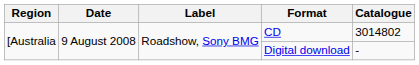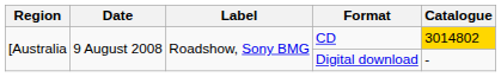CD | Catalogue: no background -> gold background
